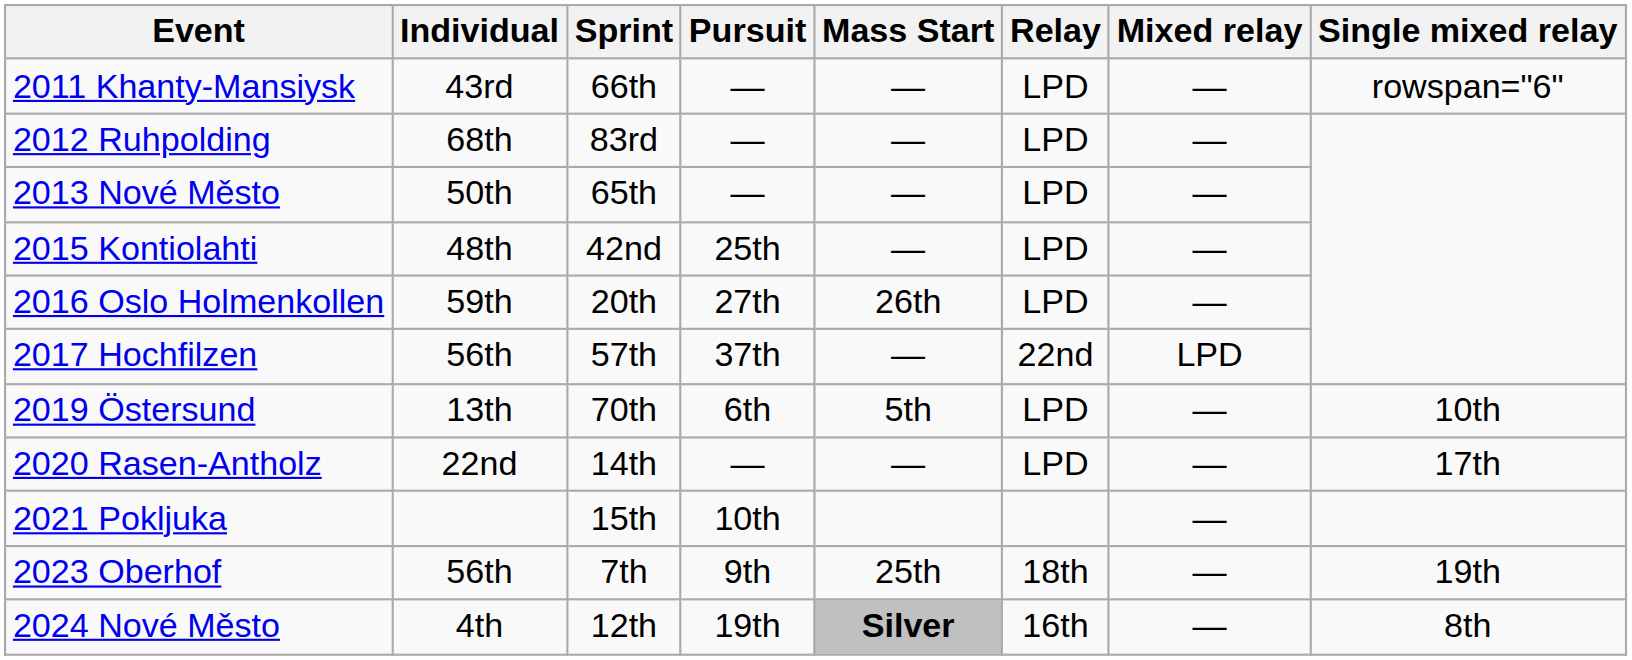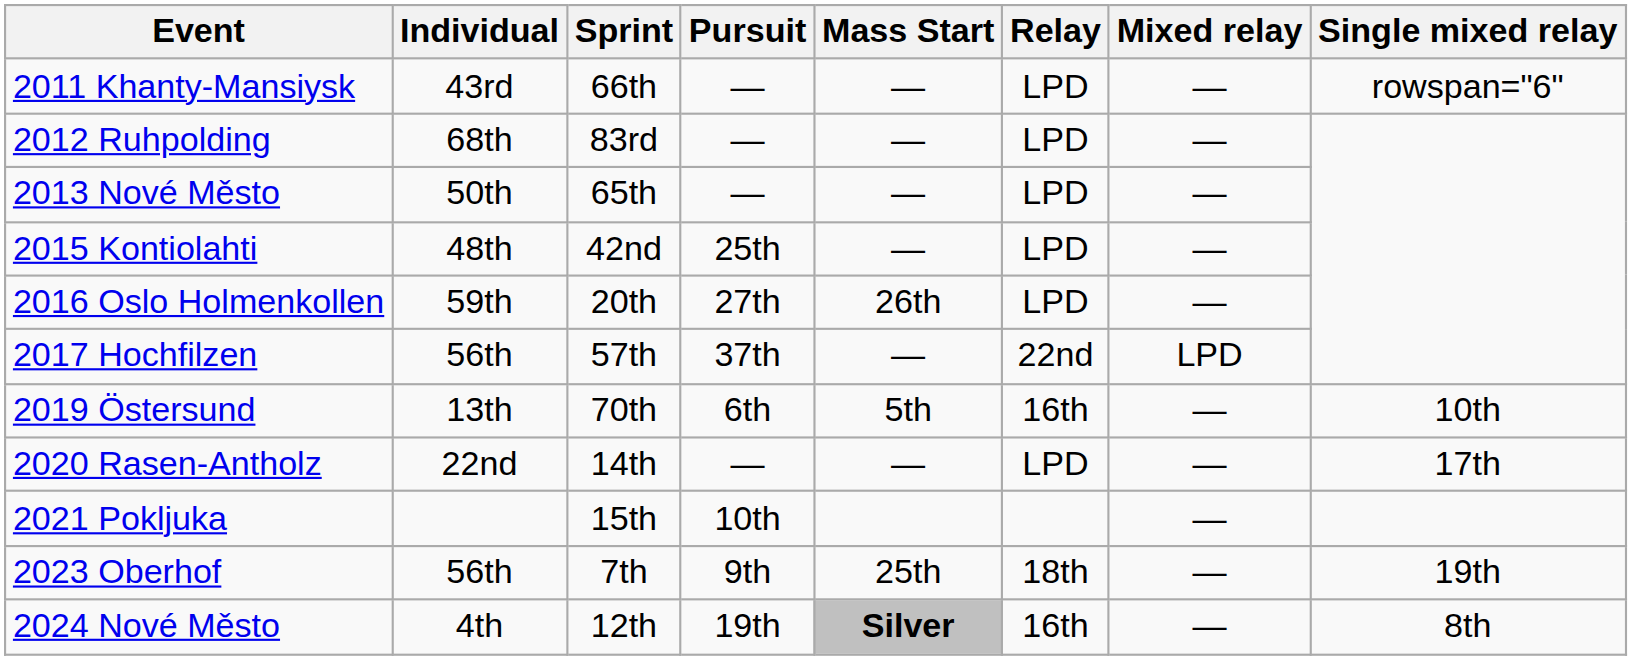2019 Östersund | Relay: LPD -> 16th
